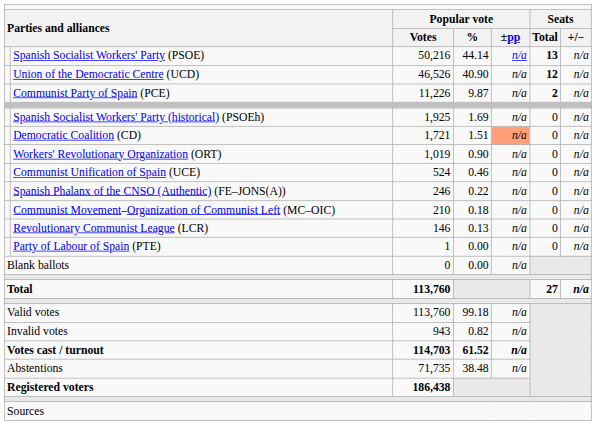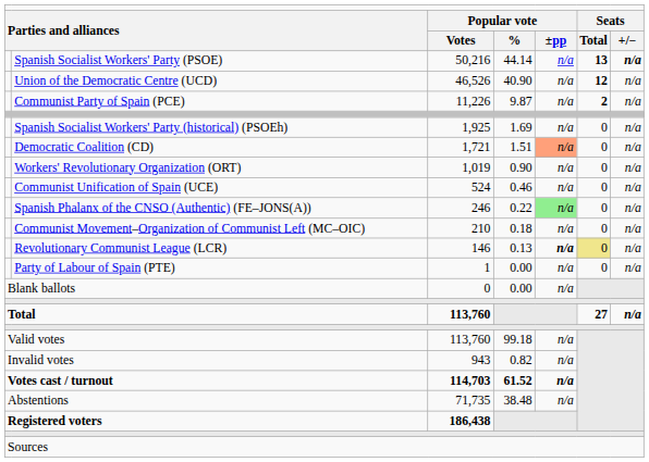Spanish Socialist Workers' Party (PSOE) | column 7: normal -> bold
Spanish Phalanx of the CNSO (Authentic) (FE–JONS(A)) | column 5: no background -> lightgreen background
Revolutionary Communist League (LCR) | column 5: normal -> bold
Revolutionary Communist League (LCR) | column 6: no background -> khaki background
